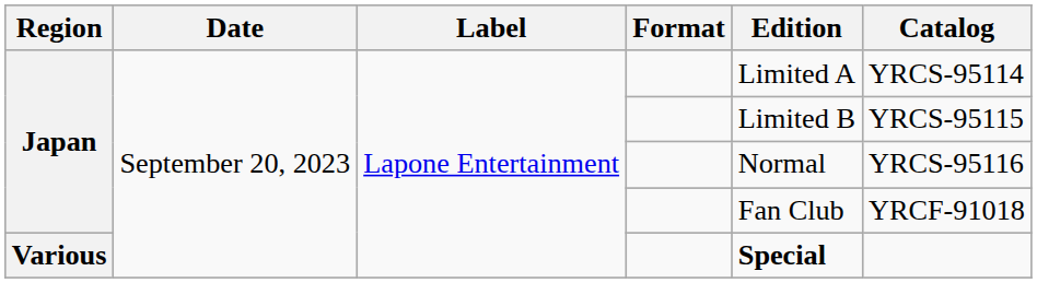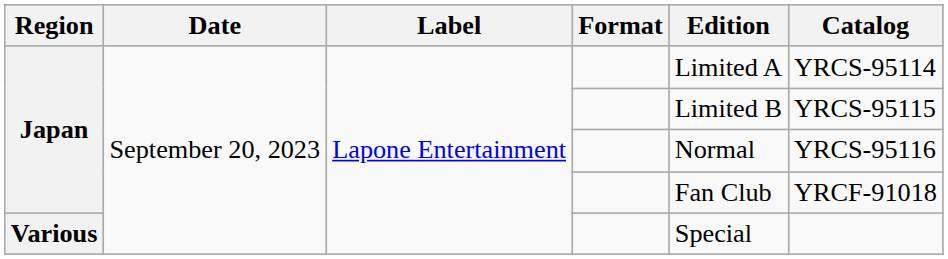Various | Edition: bold -> normal
